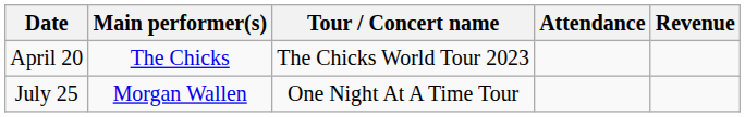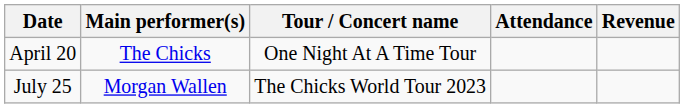April 20 | Tour / Concert name: The Chicks World Tour 2023 -> One Night At A Time Tour
July 25 | Tour / Concert name: One Night At A Time Tour -> The Chicks World Tour 2023
